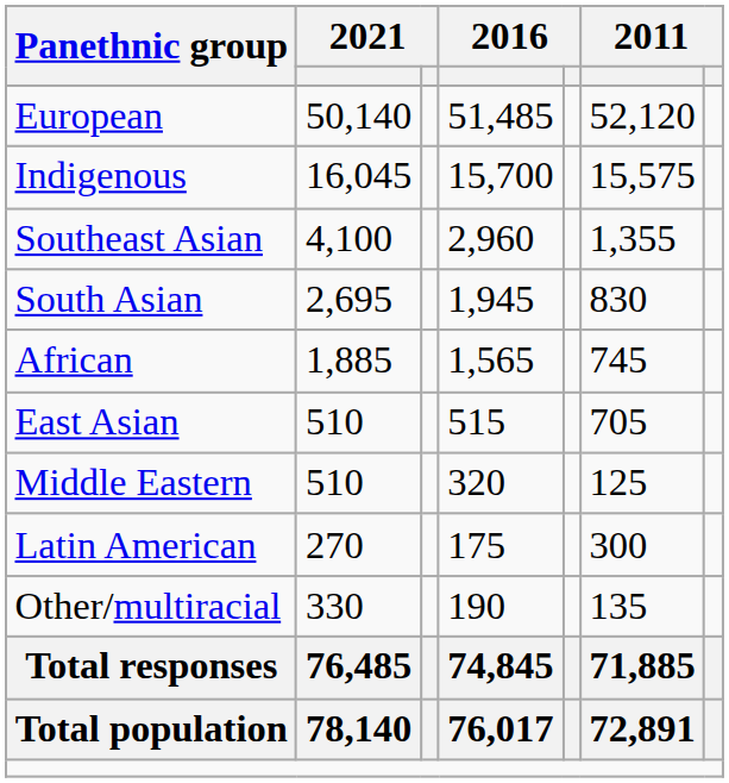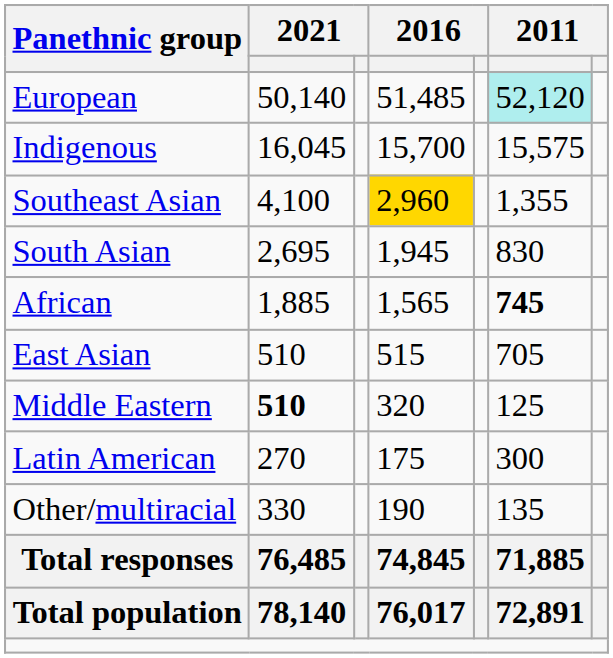European | column 6: no background -> paleturquoise background
Southeast Asian | column 4: no background -> gold background
African | column 6: normal -> bold
Middle Eastern | column 2: normal -> bold
